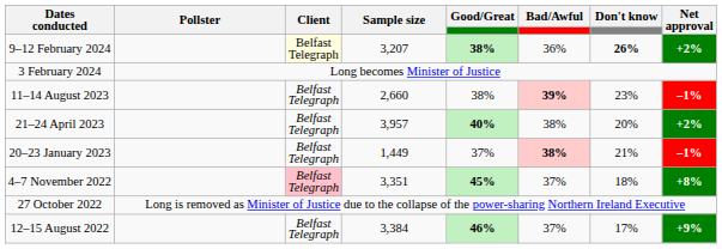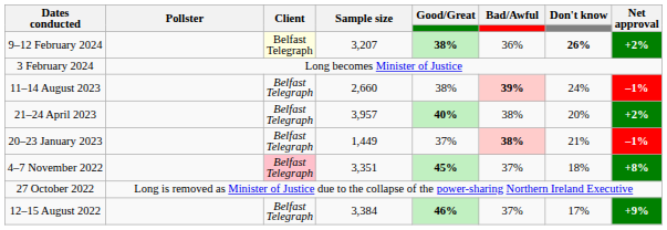11–14 August 2023 | Don't know: 23% -> 24%
